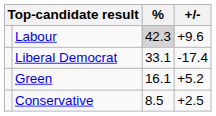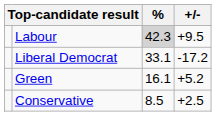Labour | +/-: +9.6 -> +9.5
Liberal Democrat | +/-: -17.4 -> -17.2
